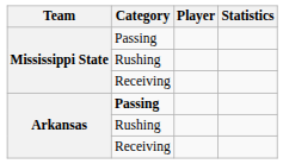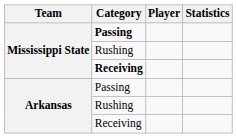Mississippi State / Passing | Category: normal -> bold
Mississippi State / Receiving | Category: normal -> bold
Arkansas / Passing | Category: bold -> normal
